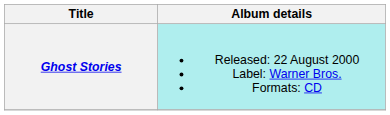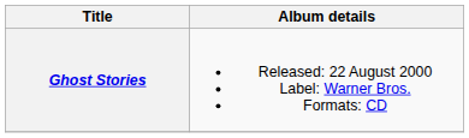Ghost Stories | Album details: paleturquoise background -> no background
